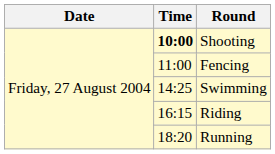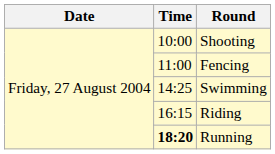Shooting | Time: bold -> normal
Running | Time: normal -> bold
